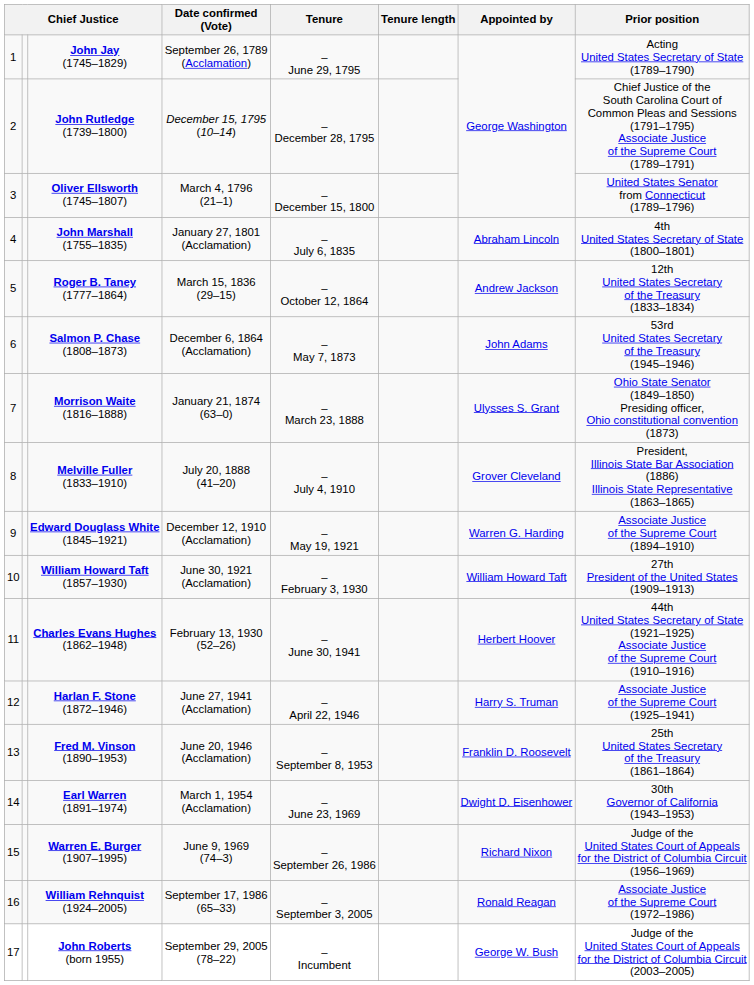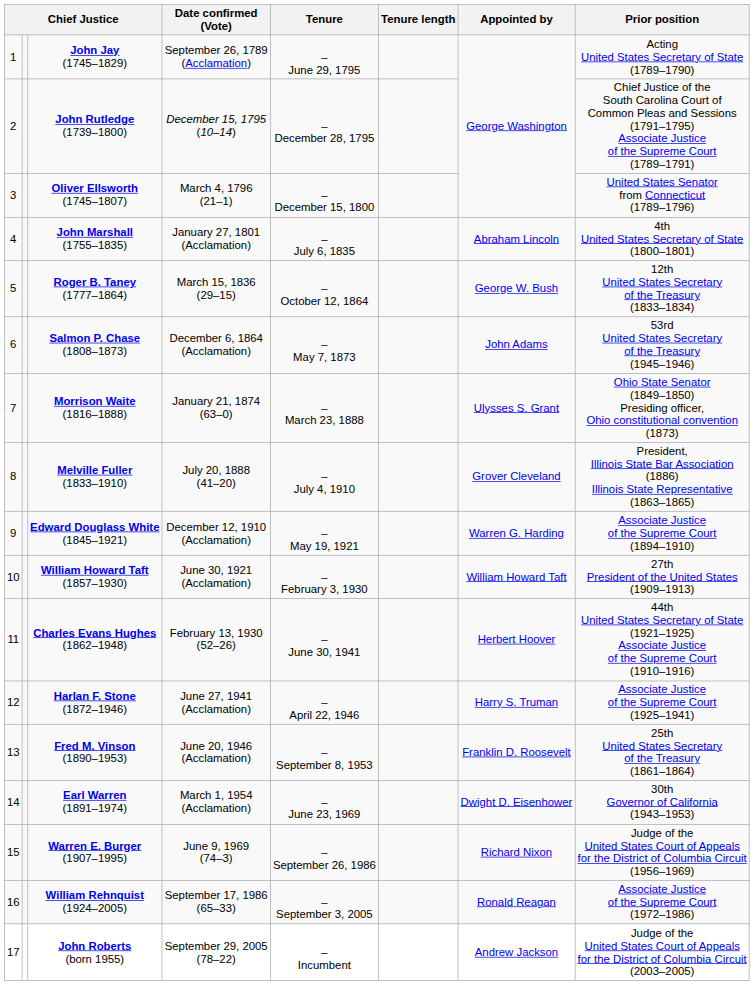Roger B. Taney (1777–1864) | Appointed by: Andrew Jackson -> George W. Bush
John Roberts (born 1955) | Appointed by: George W. Bush -> Andrew Jackson
